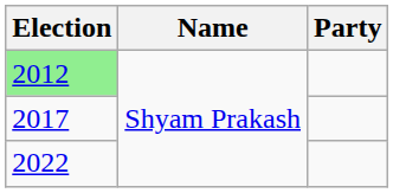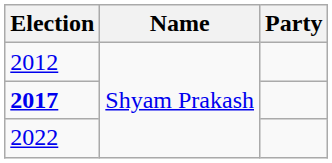2012 | Election: lightgreen background -> no background
2017 | Election: normal -> bold
